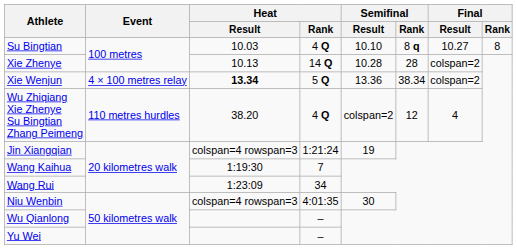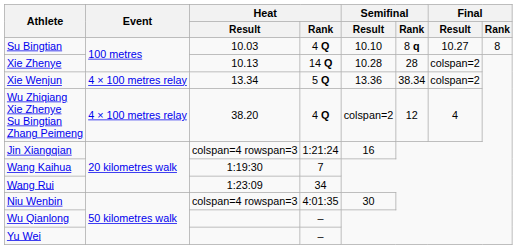Xie Wenjun | Heat / Result: bold -> normal
Wu Zhiqiang Xie Zhenye Su Bingtian Zhang Peimeng | Event: 110 metres hurdles -> 4 × 100 metres relay
Jin Xiangqian | Semifinal / Result: 19 -> 16
